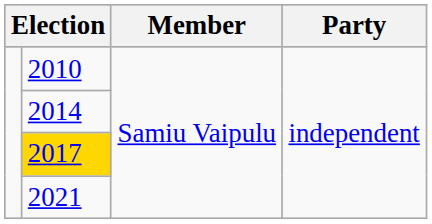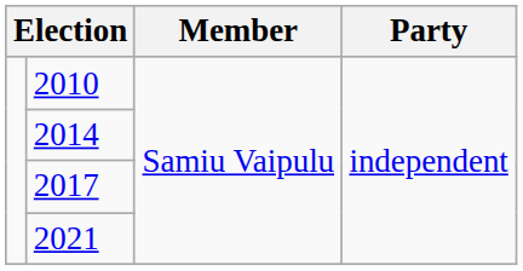2017 | column 2: gold background -> no background
